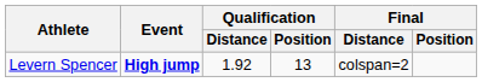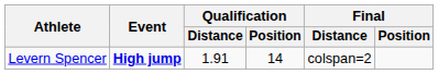Levern Spencer | Qualification / Distance: 1.92 -> 1.91
Levern Spencer | Qualification / Position: 13 -> 14
